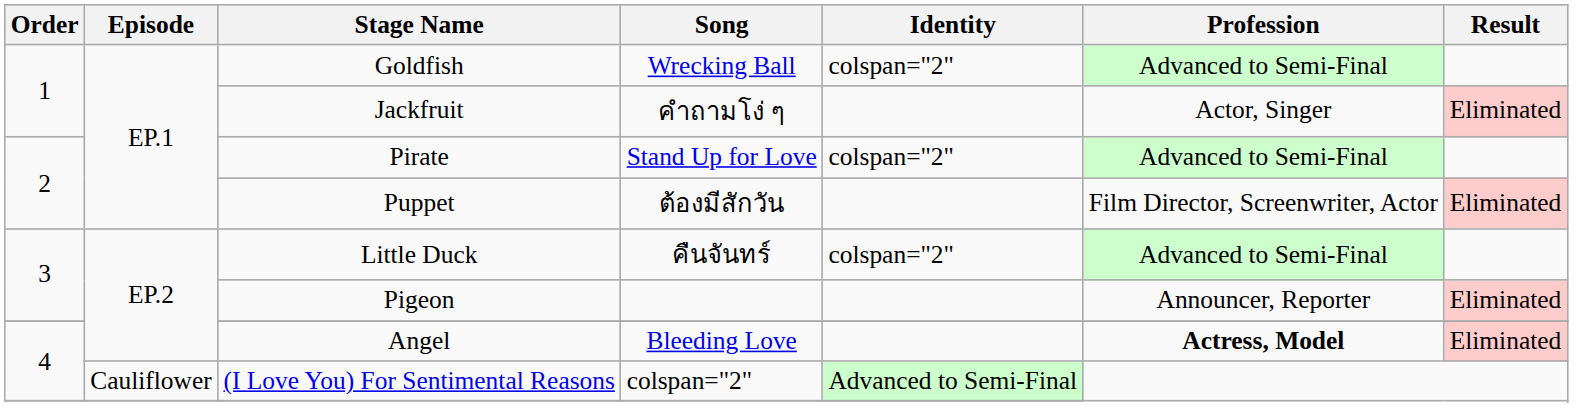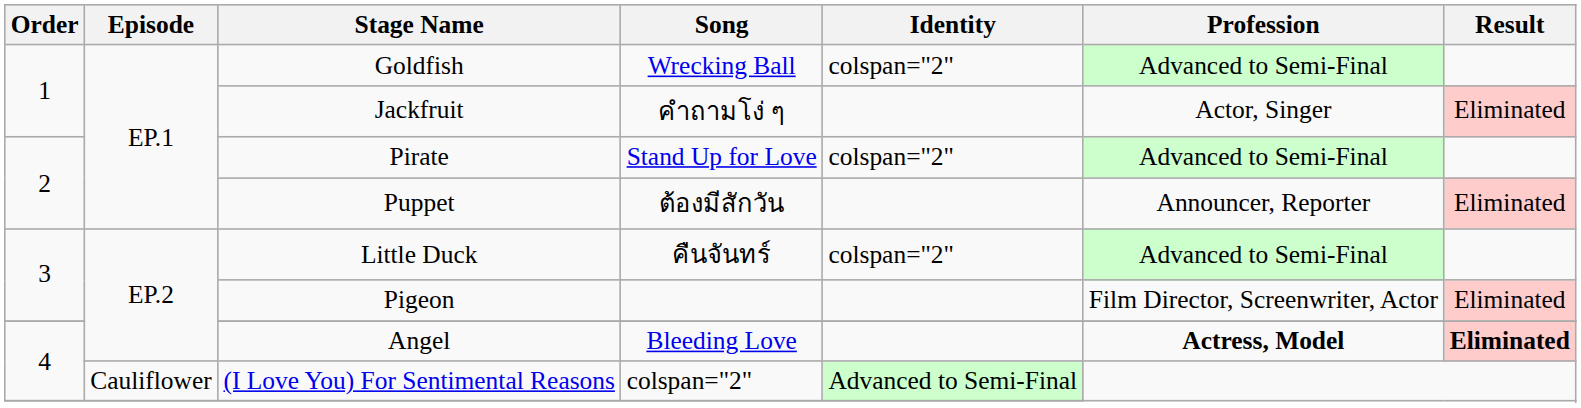Puppet | Profession: Film Director, Screenwriter, Actor -> Announcer, Reporter
Pigeon | Profession: Announcer, Reporter -> Film Director, Screenwriter, Actor
Angel | Result: normal -> bold
